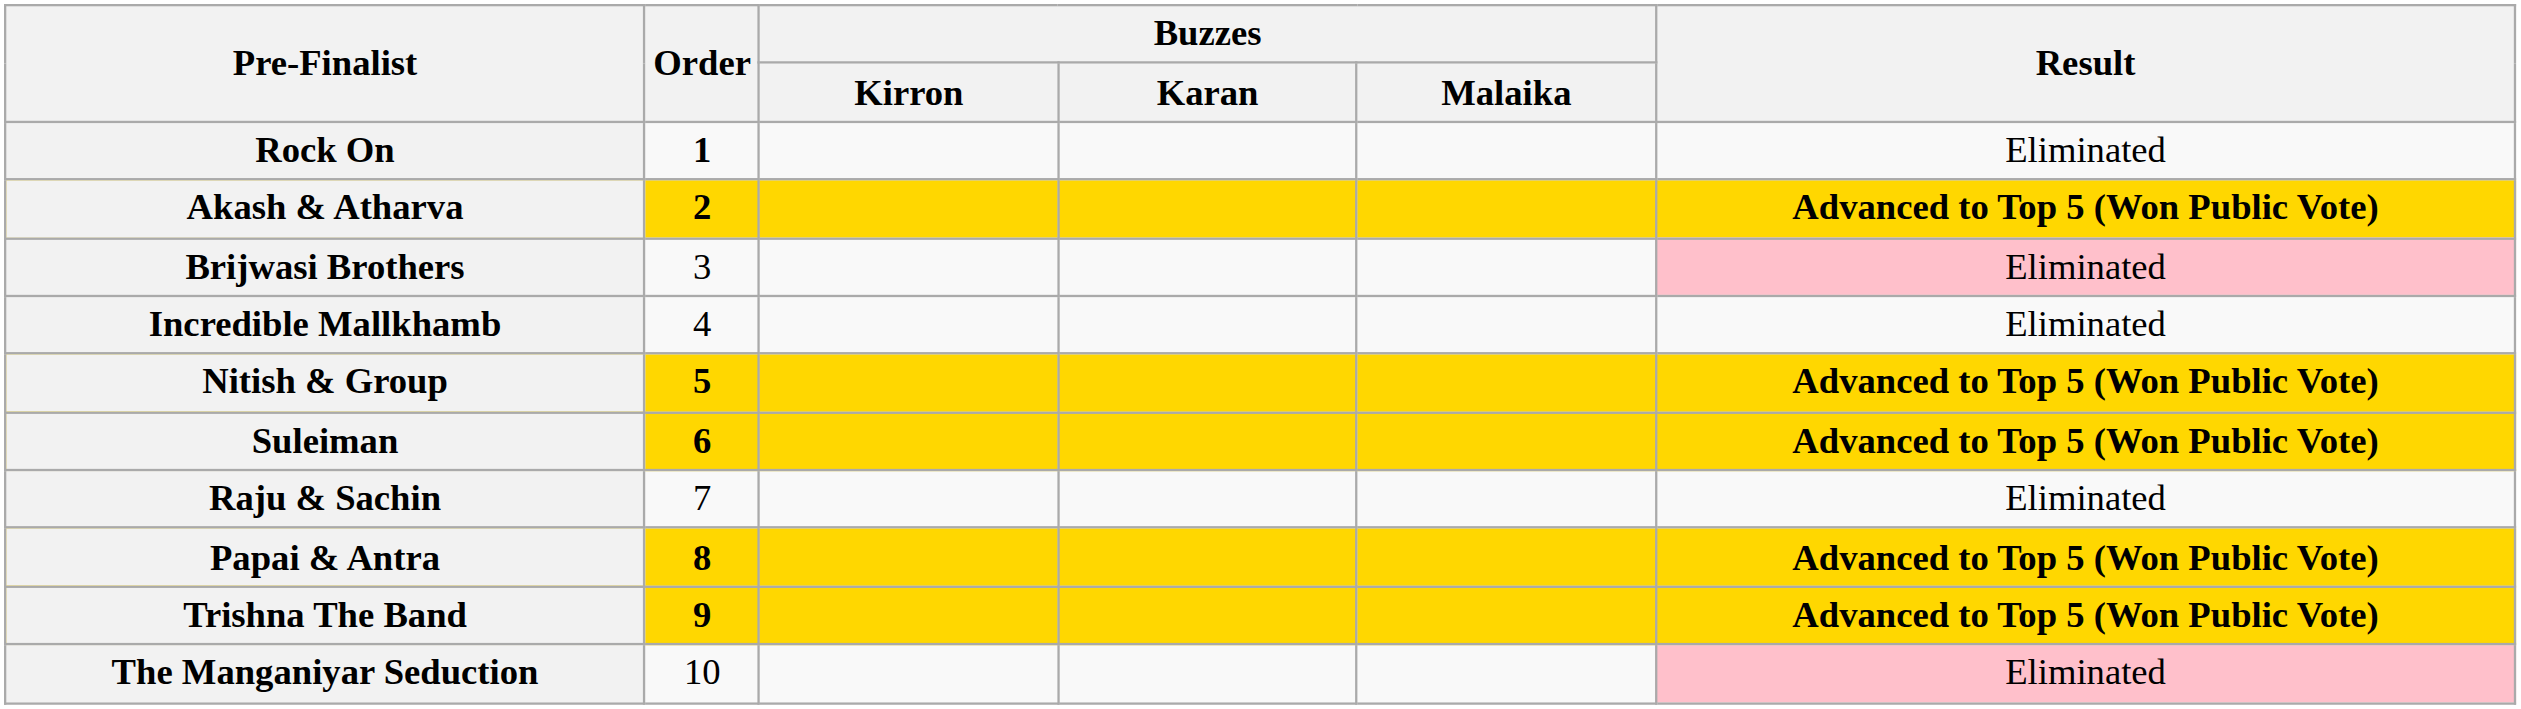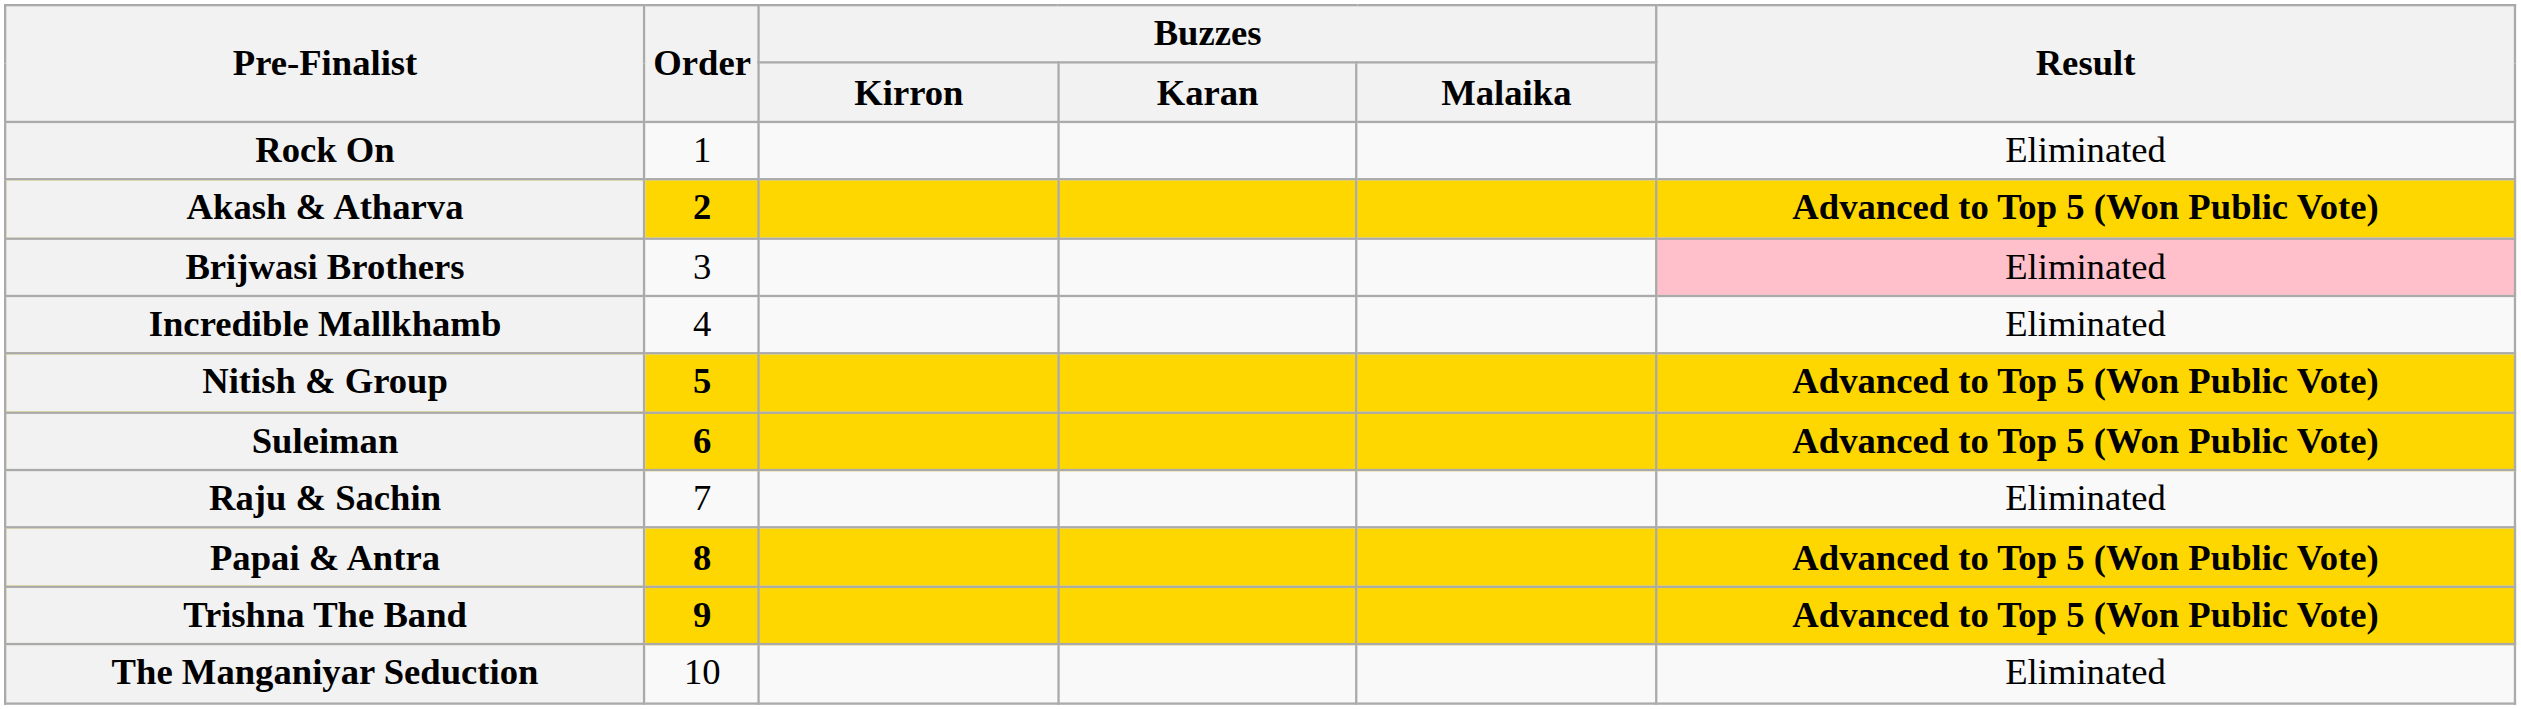Rock On | Order: bold -> normal
The Manganiyar Seduction | Result: pink background -> no background
